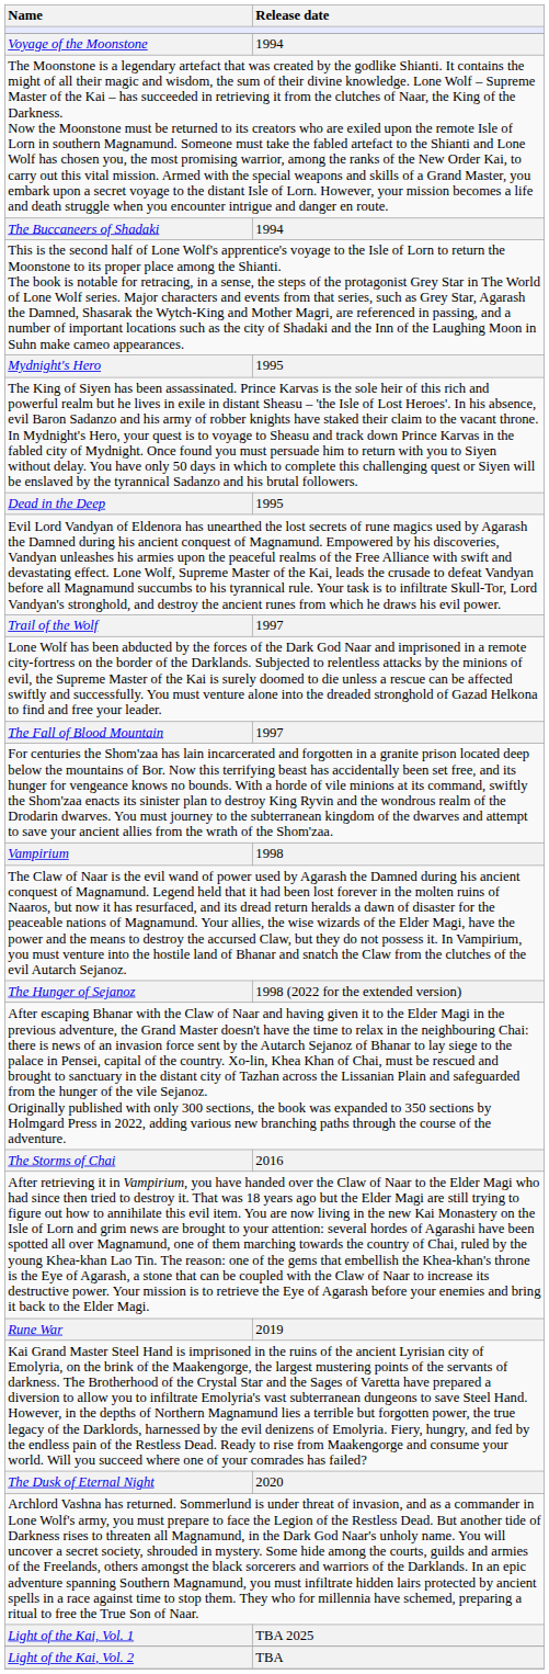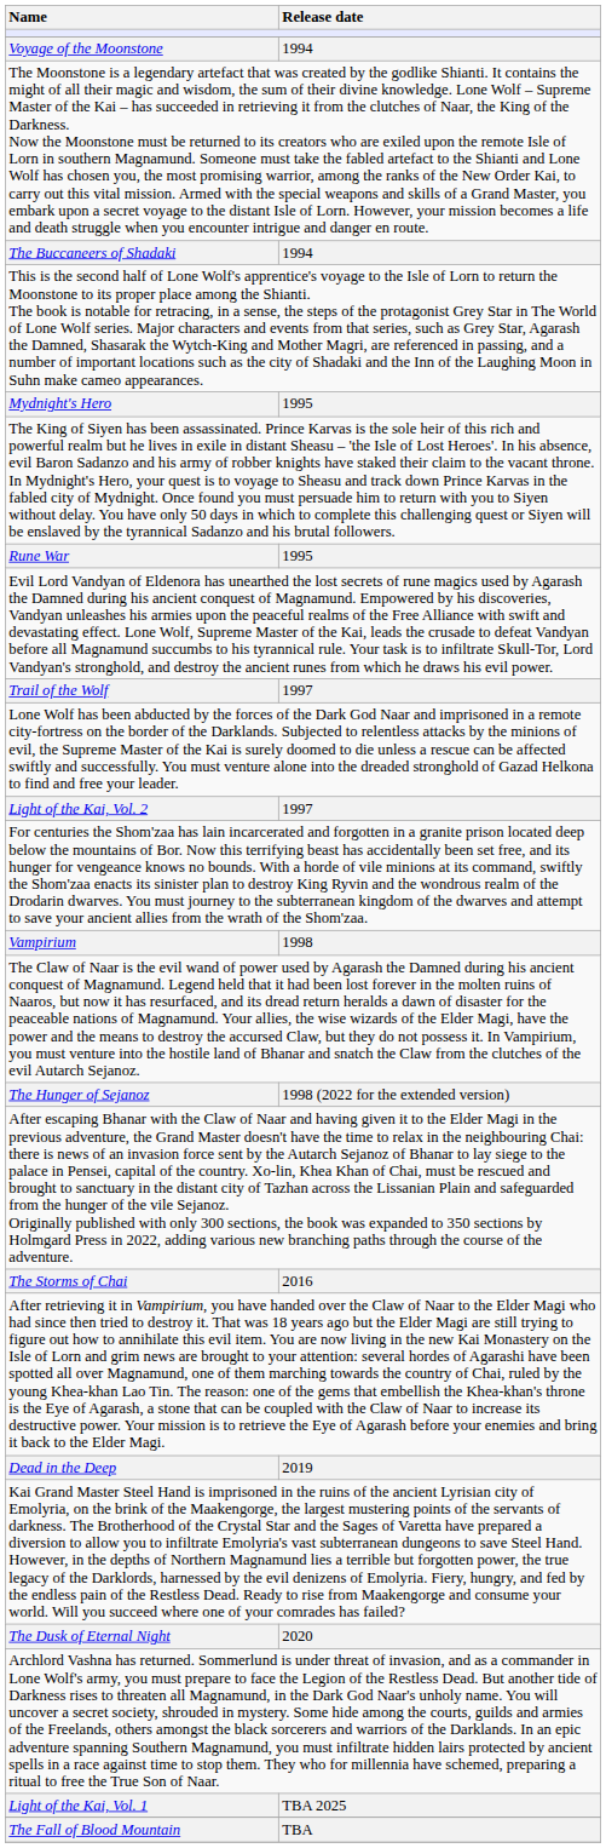row 9 | Name: Dead in the Deep -> Rune War
row 13 | Name: The Fall of Blood Mountain -> Light of the Kai, Vol. 2
row 21 | Name: Rune War -> Dead in the Deep
row 26 | Name: Light of the Kai, Vol. 2 -> The Fall of Blood Mountain
